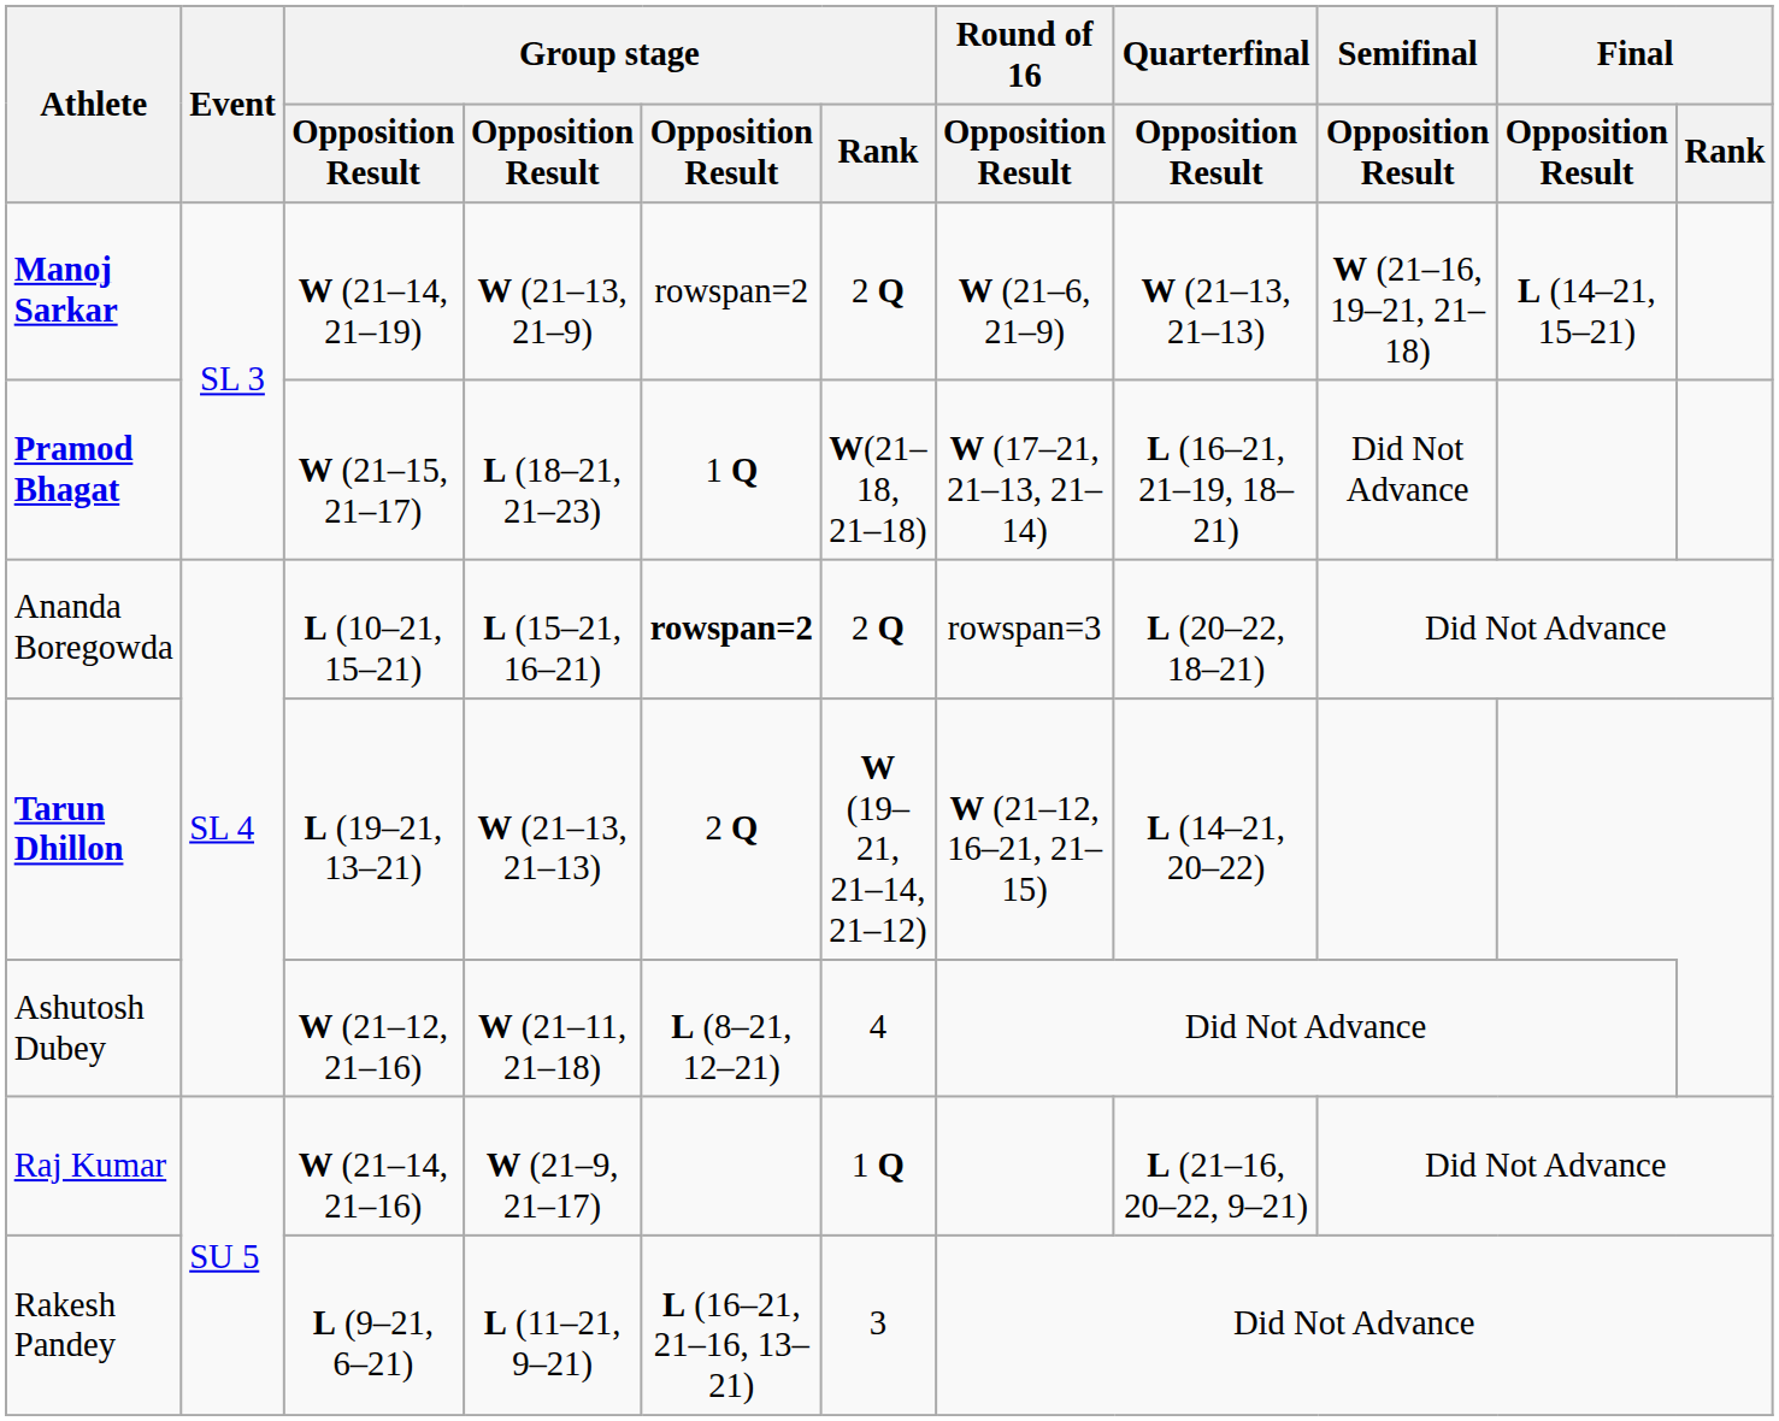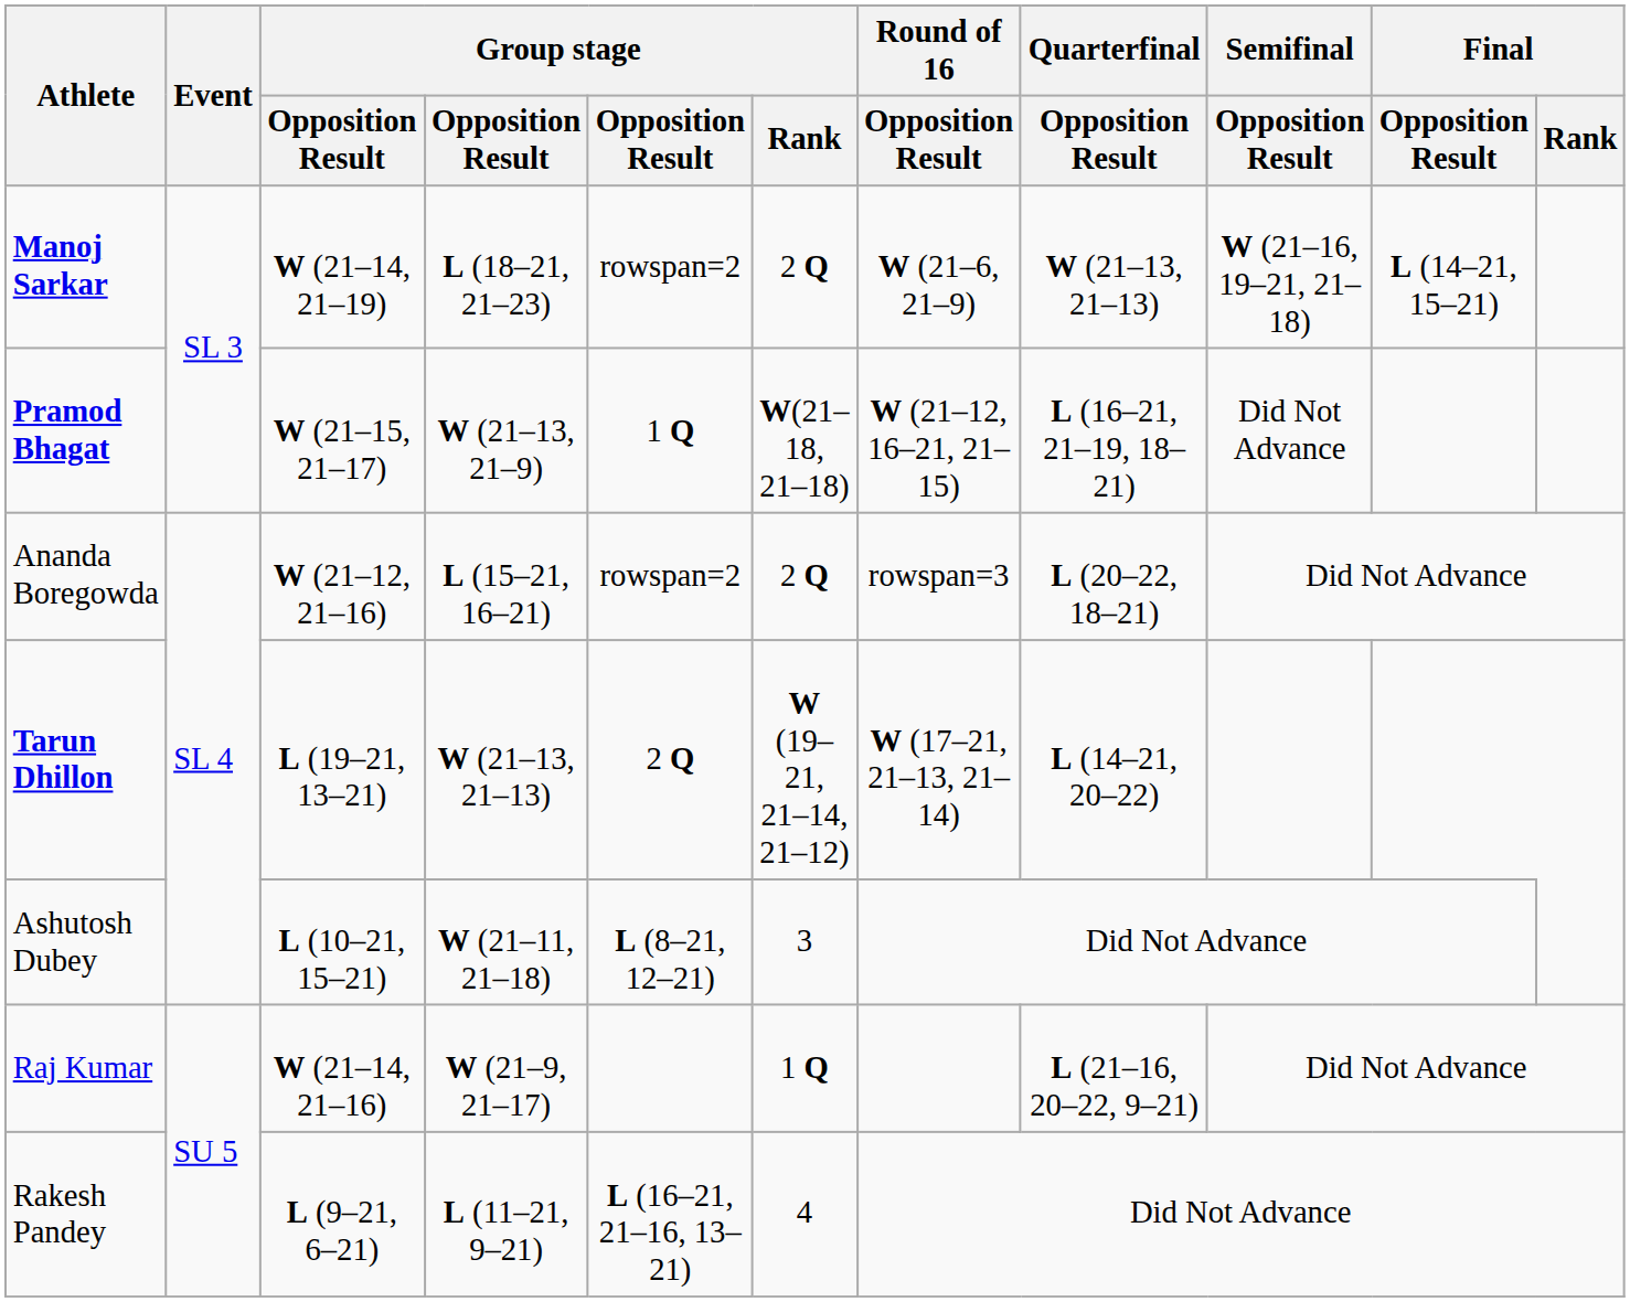Manoj Sarkar | column 4: W (21–13, 21–9) -> L (18–21, 21–23)
Pramod Bhagat | column 4: L (18–21, 21–23) -> W (21–13, 21–9)
Pramod Bhagat | Round of 16 / Opposition Result: W (17–21, 21–13, 21–14) -> W (21–12, 16–21, 21–15)
Ananda Boregowda | column 3: L (10–21, 15–21) -> W (21–12, 21–16)
Ananda Boregowda | column 5: bold -> normal
Tarun Dhillon | Round of 16 / Opposition Result: W (21–12, 16–21, 21–15) -> W (17–21, 21–13, 21–14)
Ashutosh Dubey | column 3: W (21–12, 21–16) -> L (10–21, 15–21)
Ashutosh Dubey | Group stage / Rank: 4 -> 3
Rakesh Pandey | Group stage / Rank: 3 -> 4
